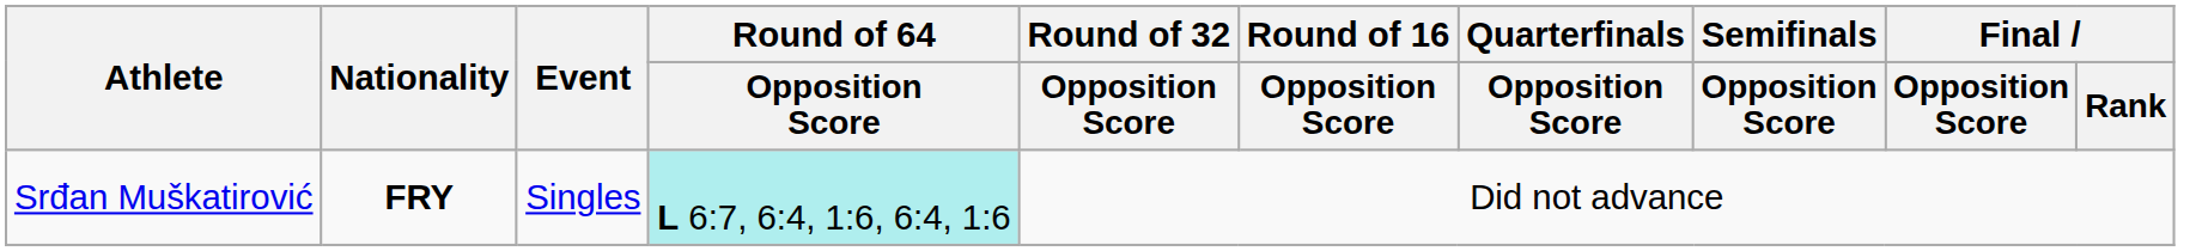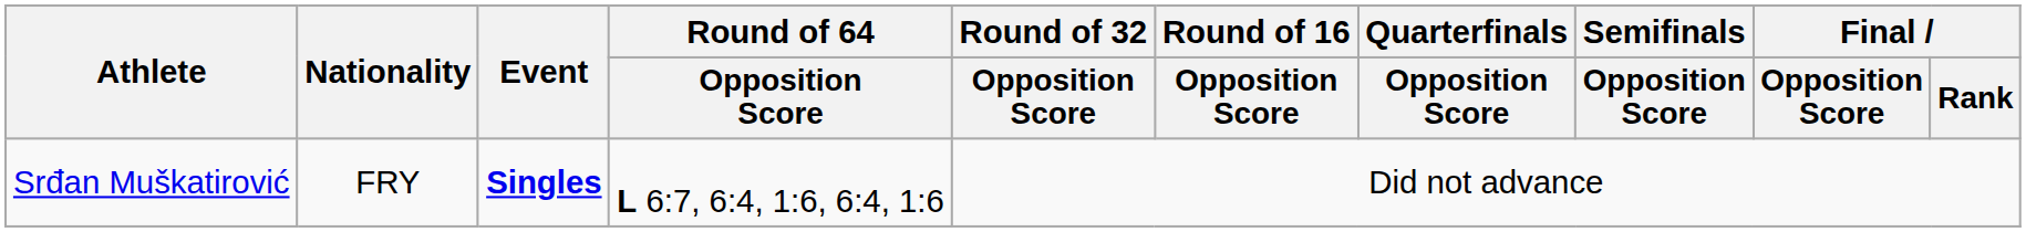Srđan Muškatirović | Nationality: bold -> normal
Srđan Muškatirović | Event: normal -> bold
Srđan Muškatirović | Round of 64 / Opposition Score: paleturquoise background -> no background
